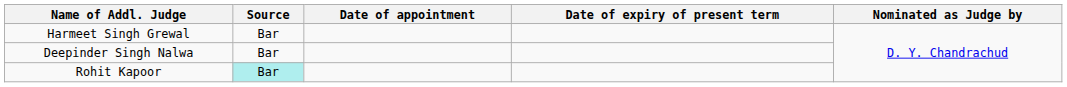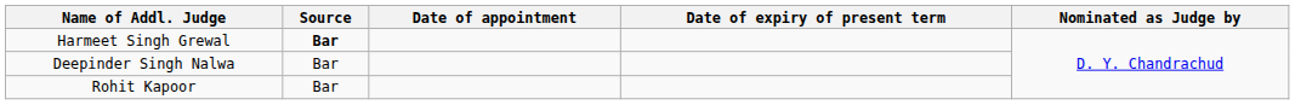Harmeet Singh Grewal | Source: normal -> bold
Rohit Kapoor | Source: paleturquoise background -> no background
